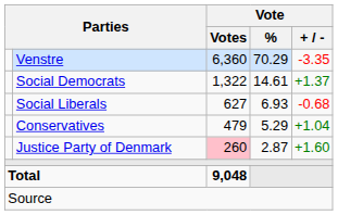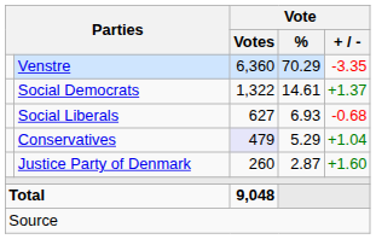Conservatives | Vote / Votes: no background -> lavender background
Justice Party of Denmark | Vote / Votes: pink background -> no background
